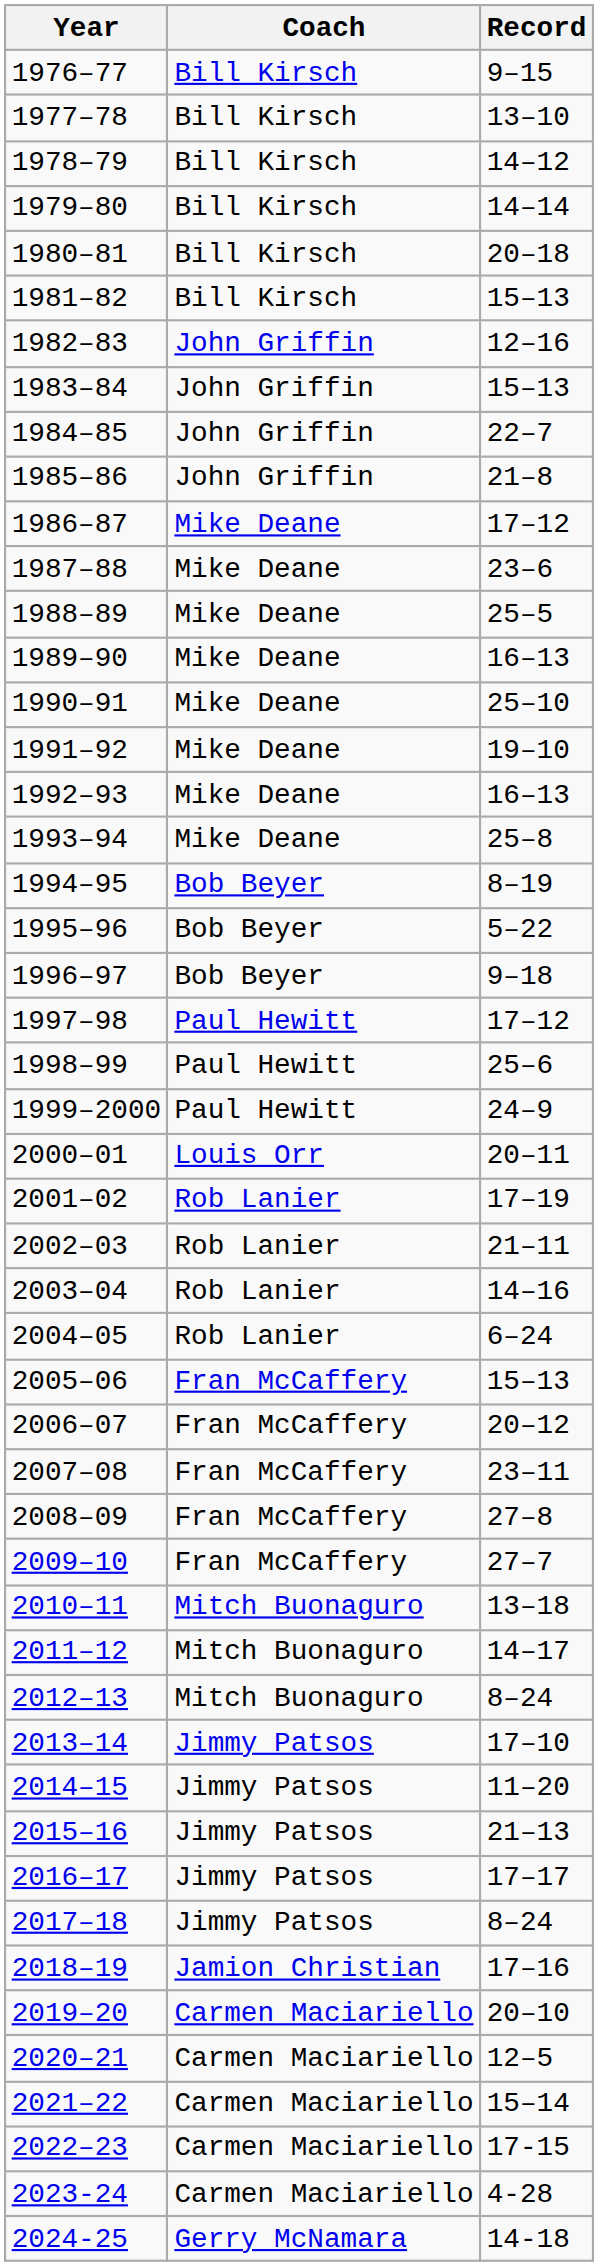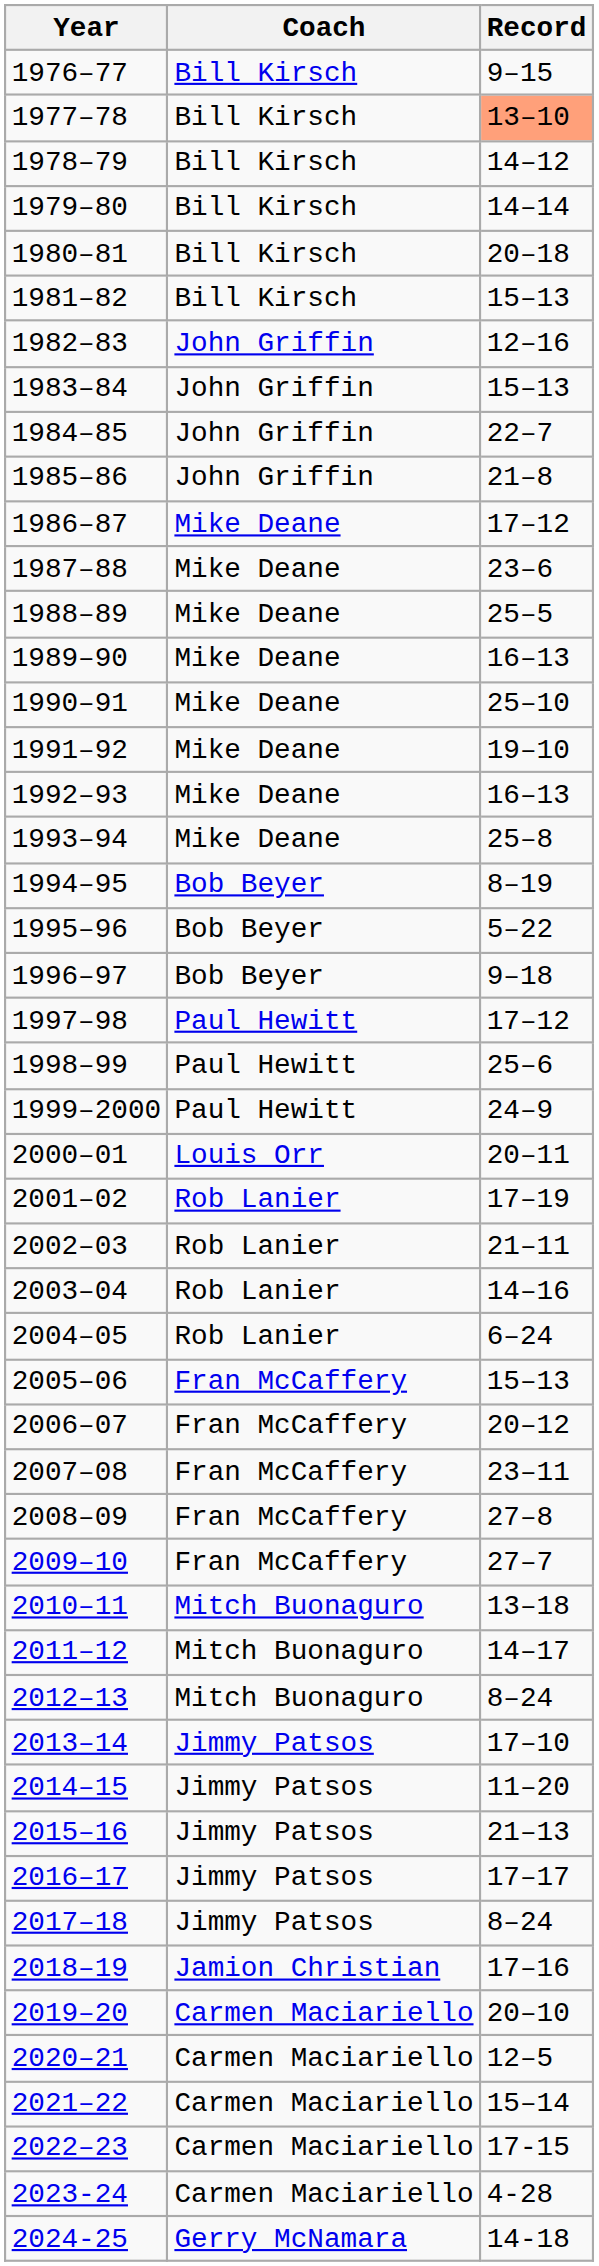1977–78 | Record: no background -> lightsalmon background
